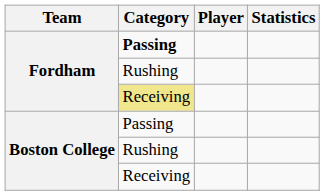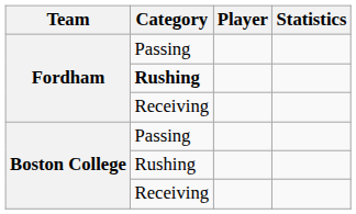Fordham / Passing | Category: bold -> normal
Fordham / Rushing | Category: normal -> bold
Fordham / Receiving | Category: khaki background -> no background
